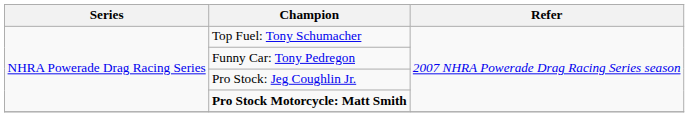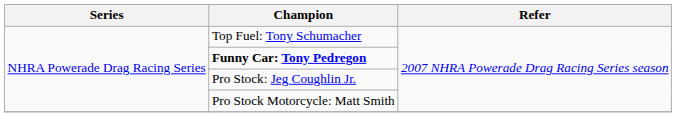Funny Car: Tony Pedregon | Champion: normal -> bold
Pro Stock Motorcycle: Matt Smith | Champion: bold -> normal
